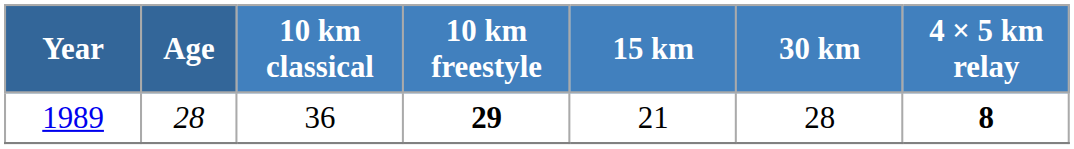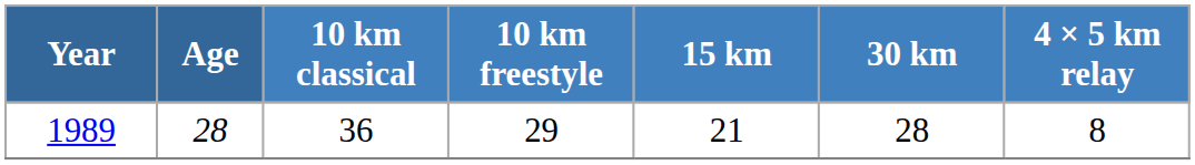1989 | 10 km freestyle: bold -> normal
1989 | 4 × 5 km relay: bold -> normal
